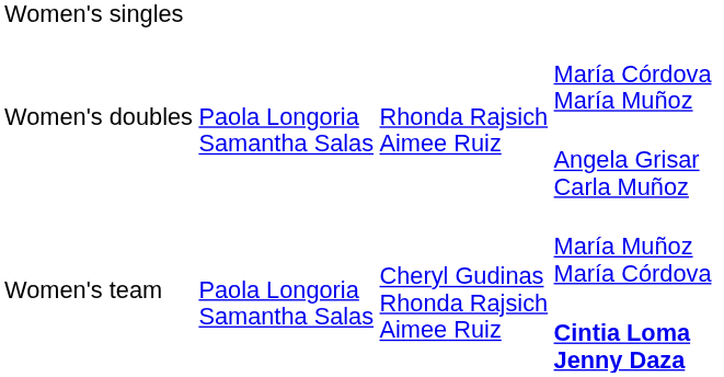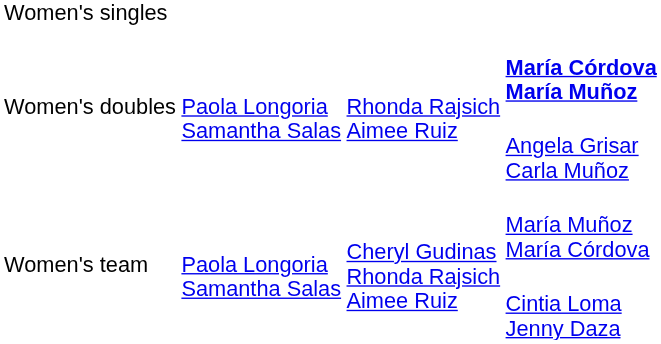María Córdova María Muñoz | column 4: normal -> bold
Cintia Loma Jenny Daza | column 4: bold -> normal
